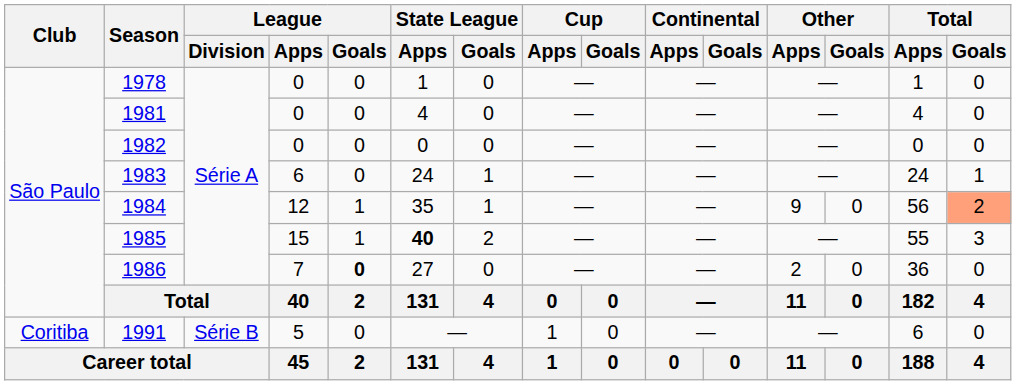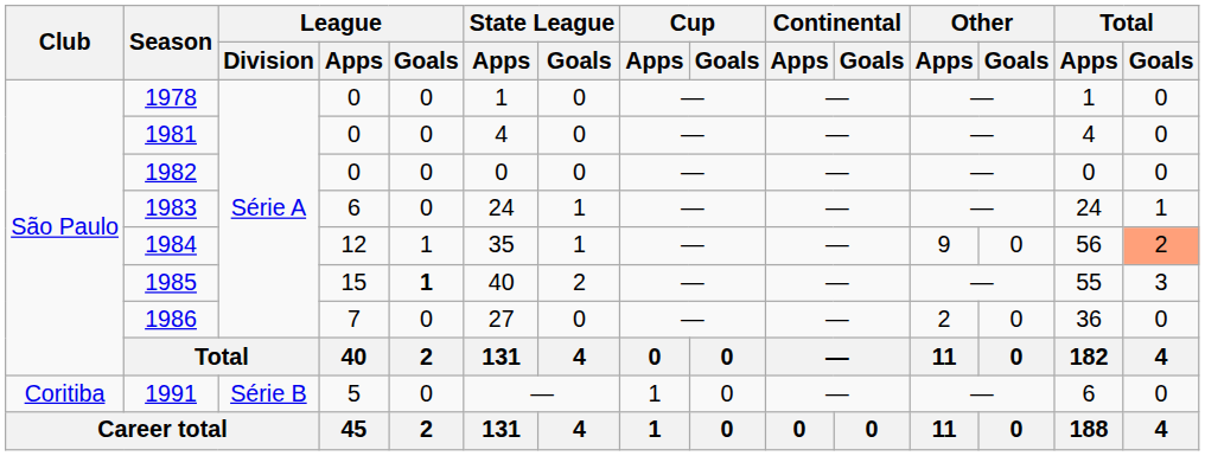1985 | League / Goals: normal -> bold
1985 | State League / Apps: bold -> normal
1986 | League / Goals: bold -> normal
